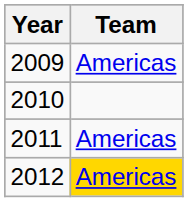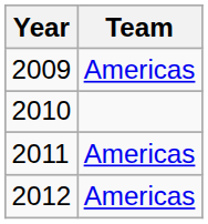2012 | Team: gold background -> no background
